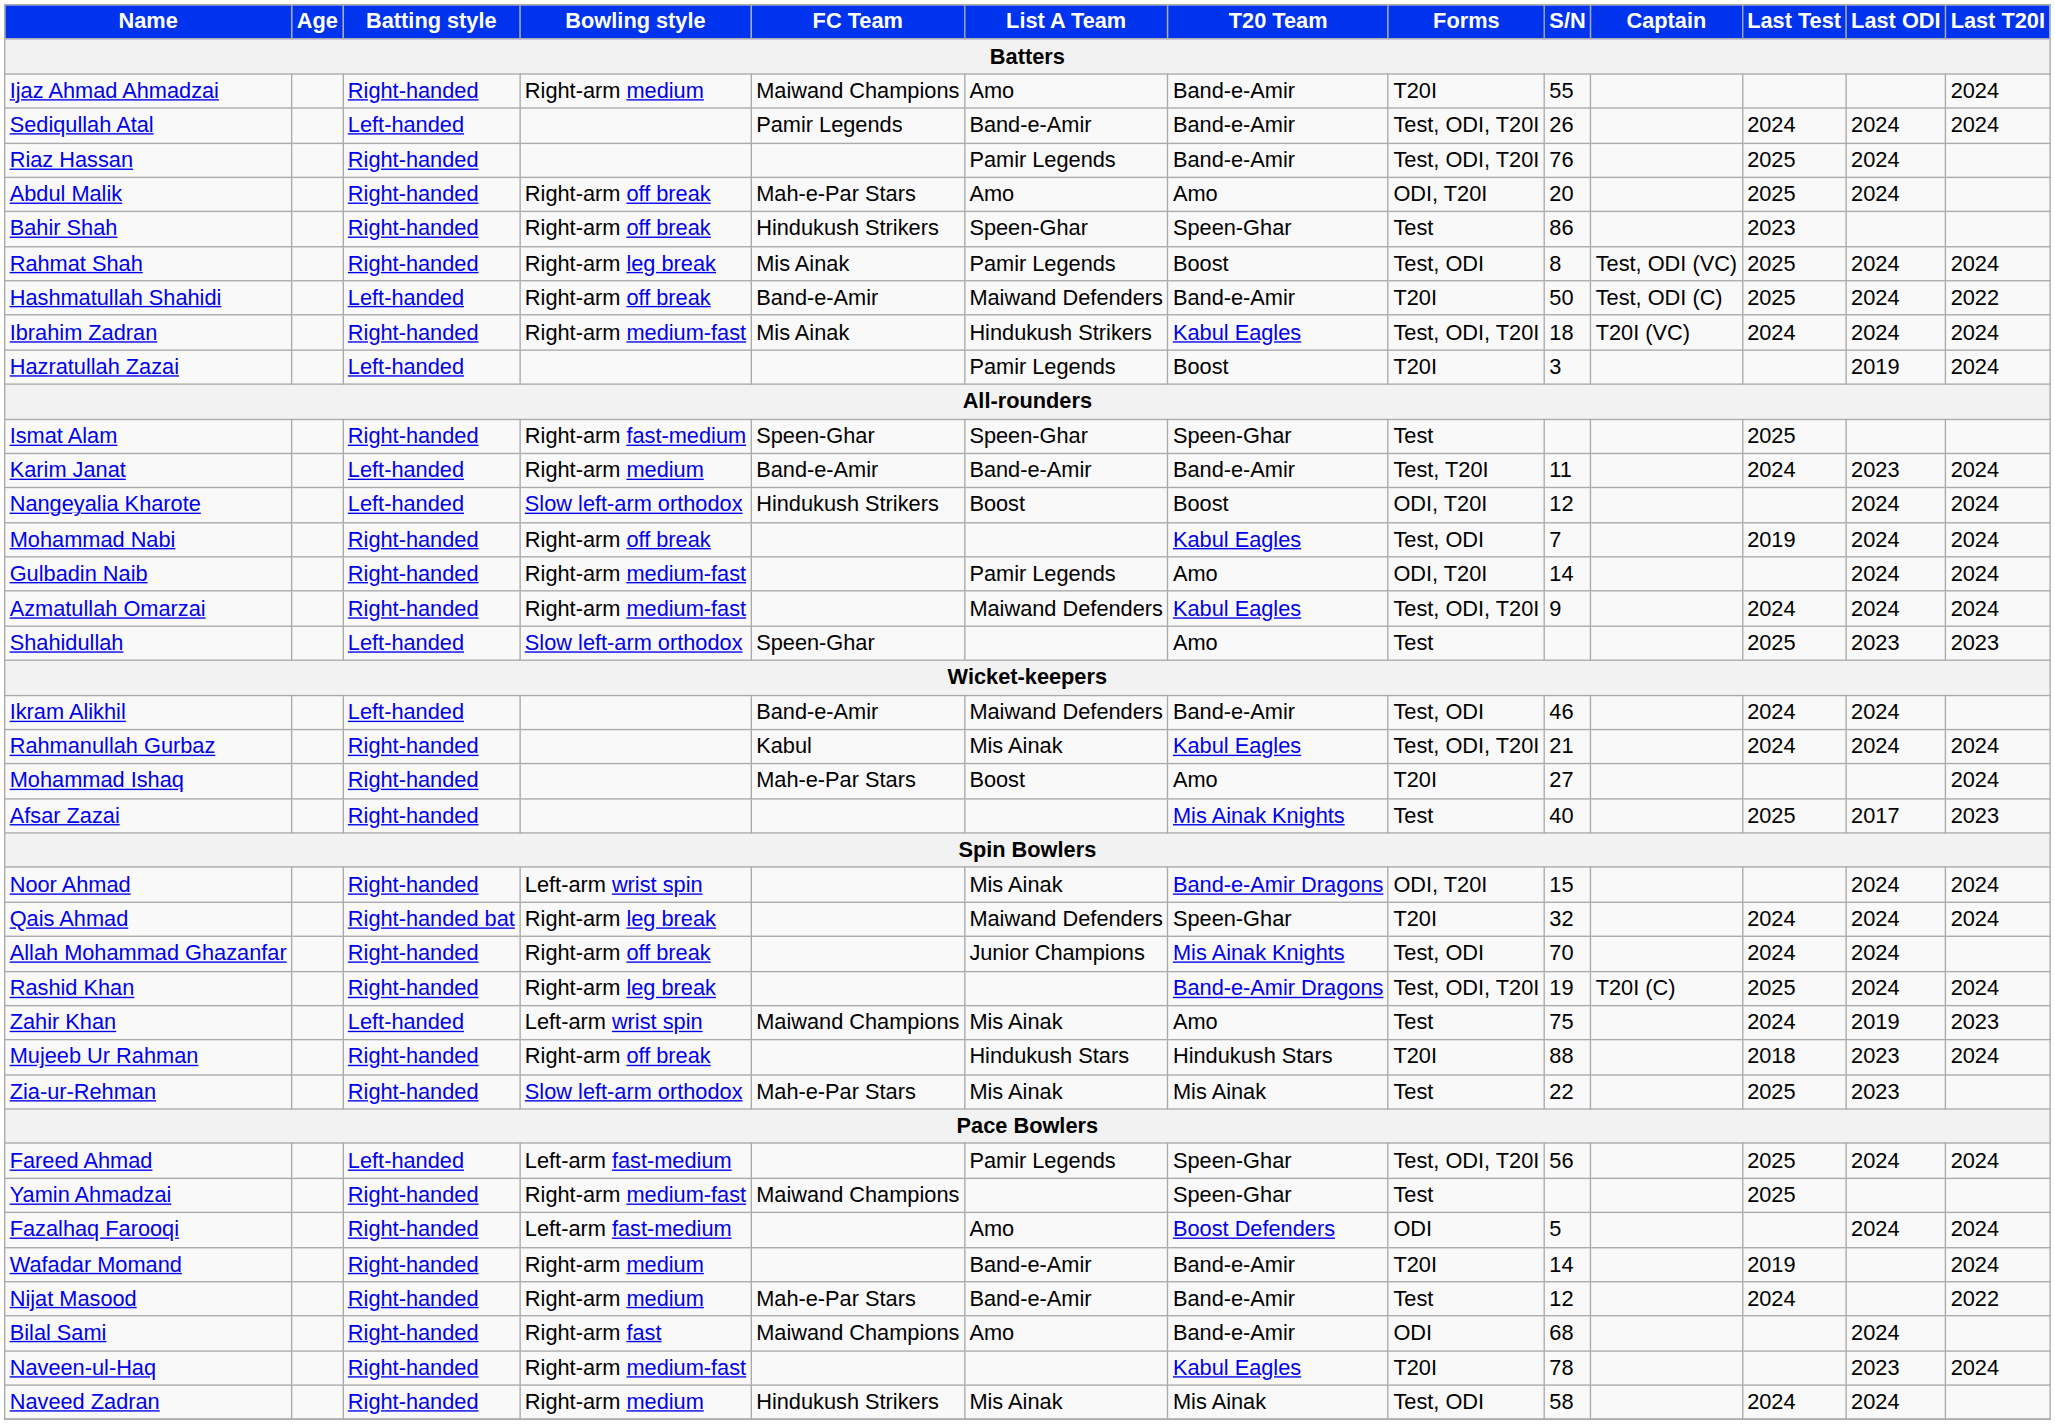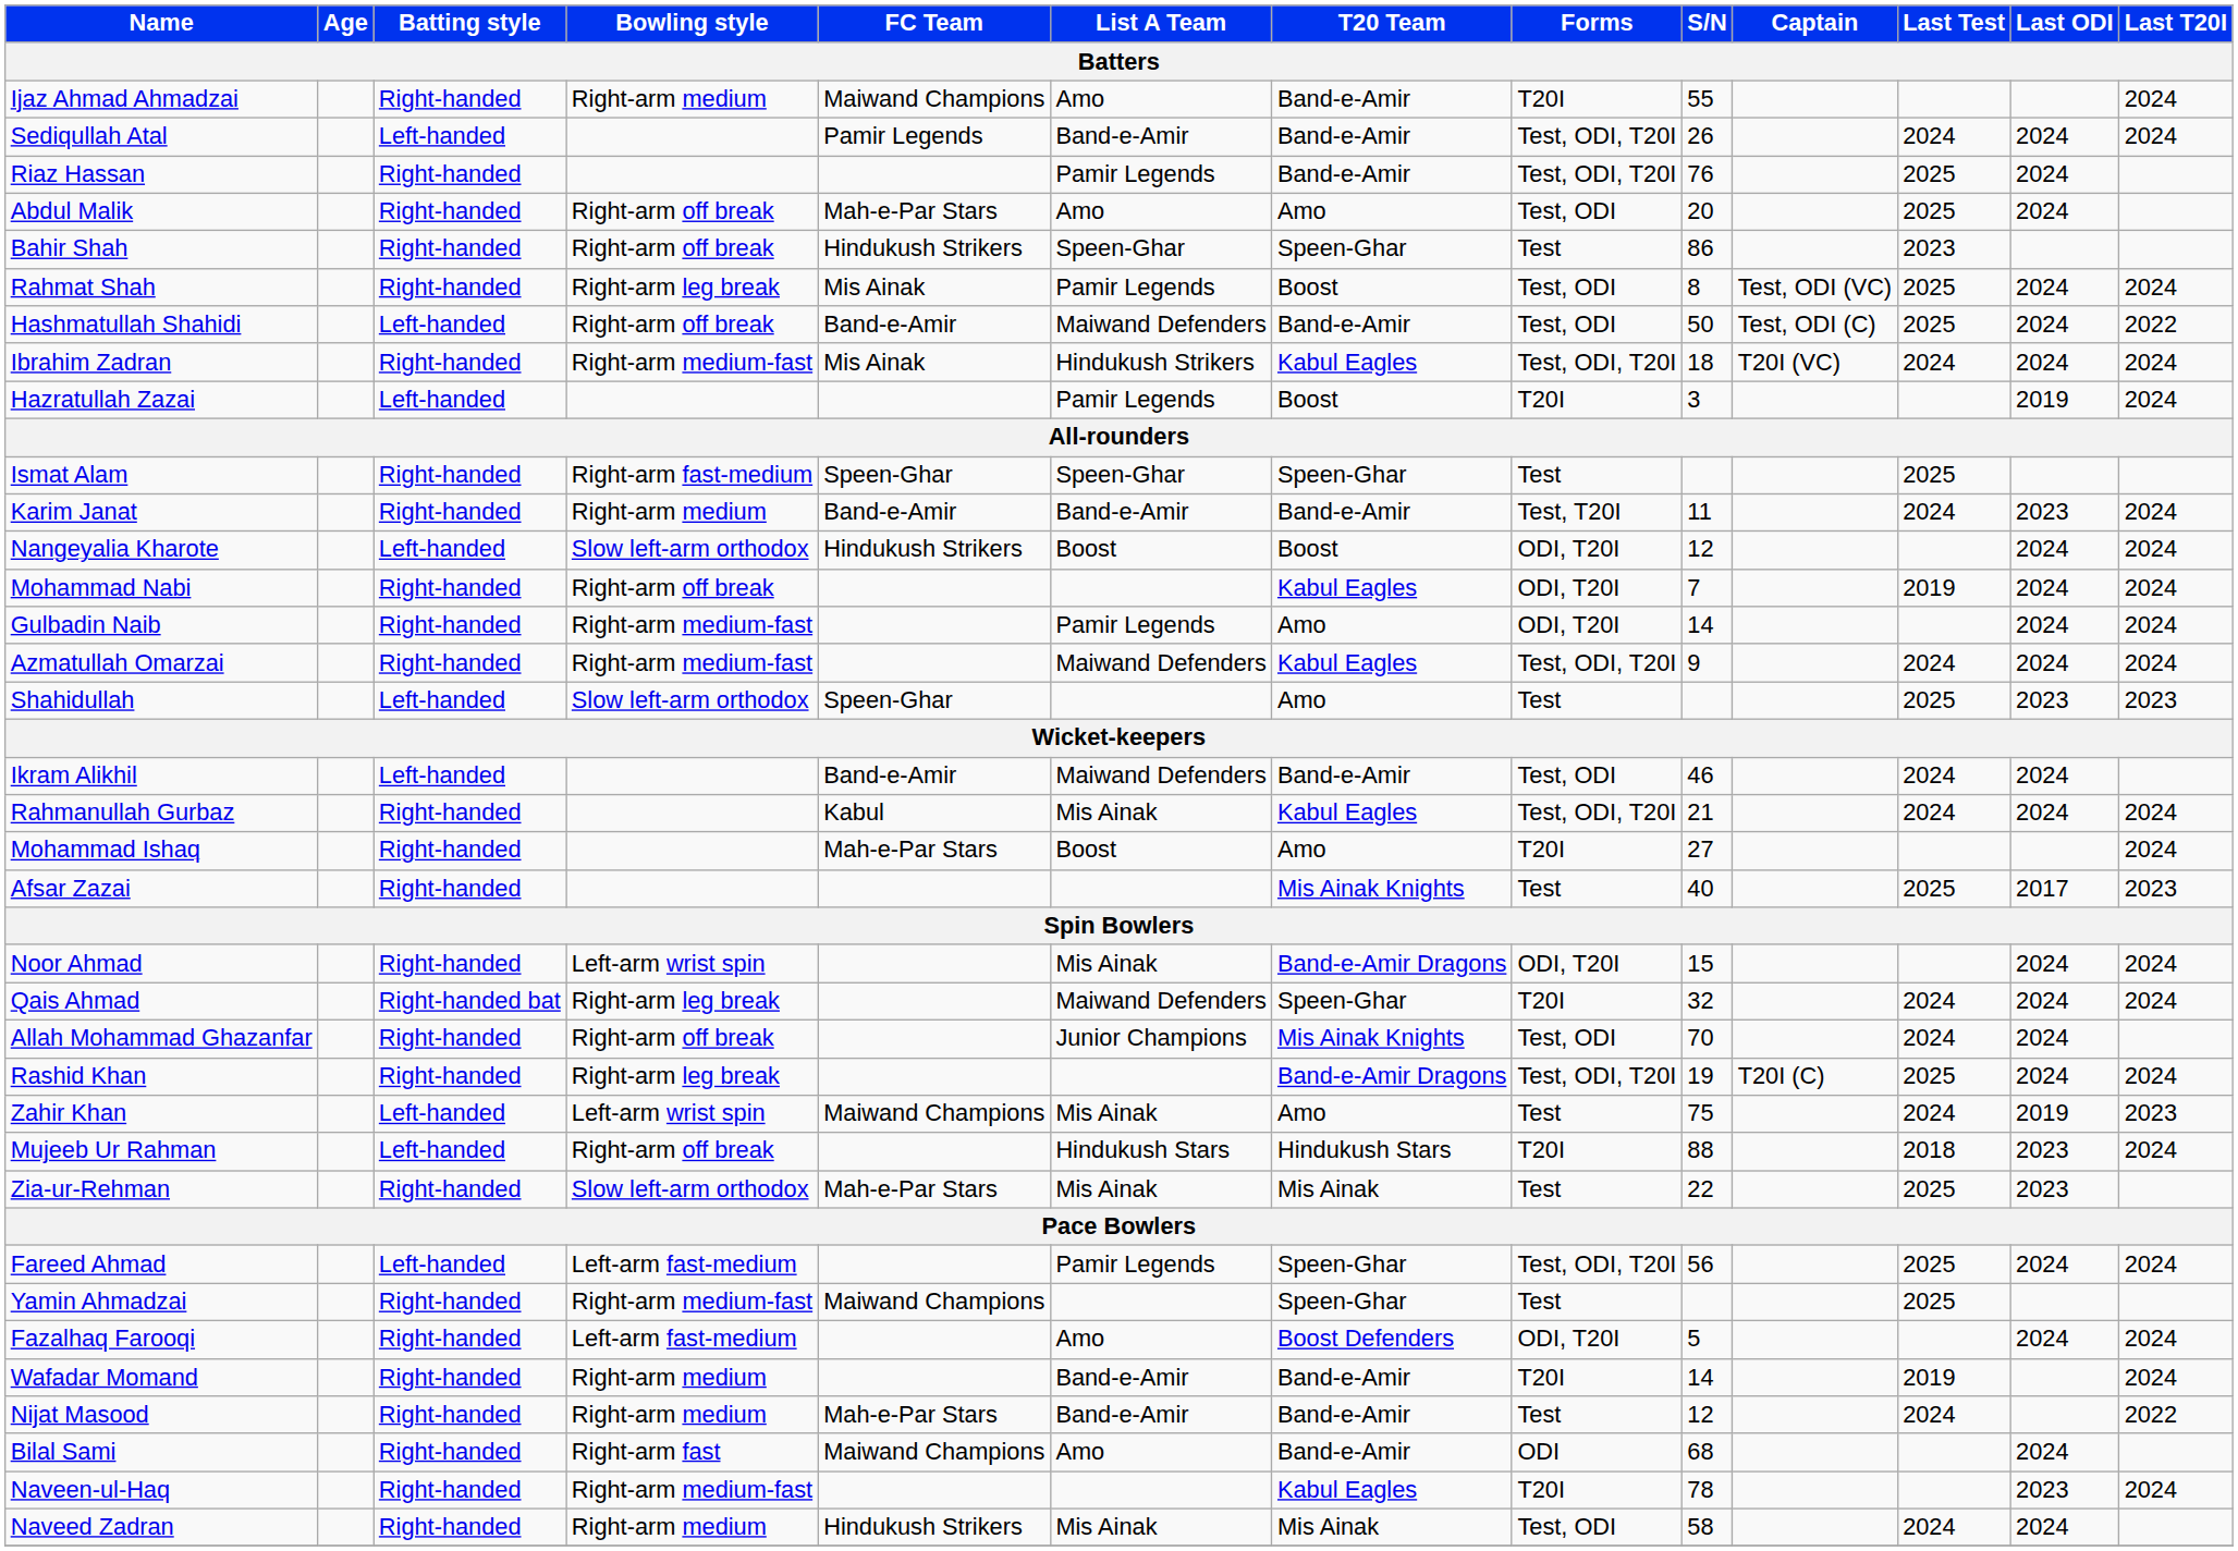Abdul Malik | Forms: ODI, T20I -> Test, ODI
Hashmatullah Shahidi | Forms: T20I -> Test, ODI
Karim Janat | Batting style: Left-handed -> Right-handed
Mohammad Nabi | Forms: Test, ODI -> ODI, T20I
Mujeeb Ur Rahman | Batting style: Right-handed -> Left-handed
Fazalhaq Farooqi | Forms: ODI -> ODI, T20I
